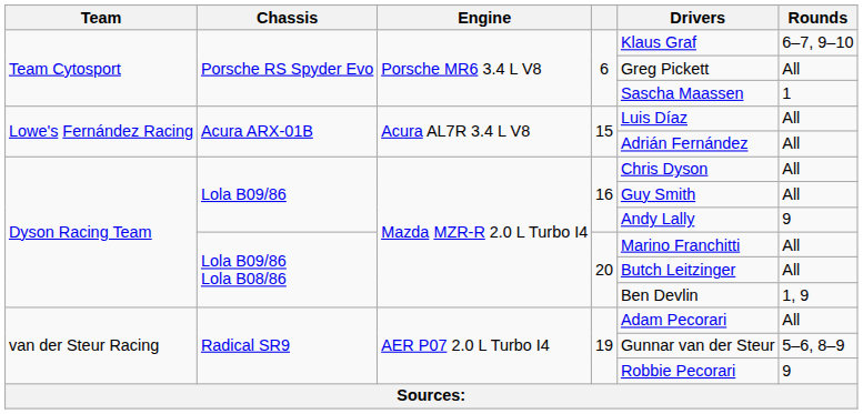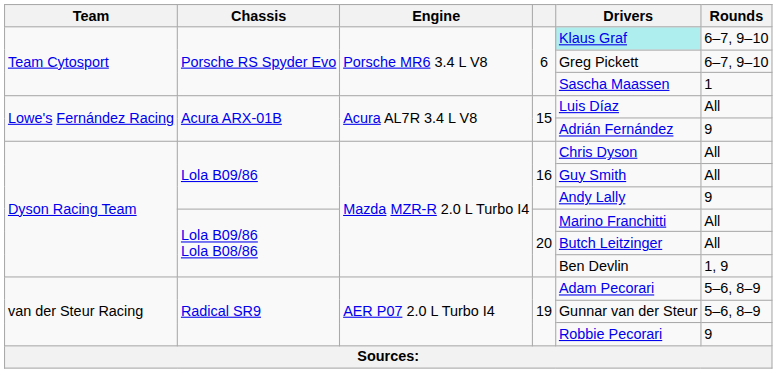row 2 | Drivers: no background -> paleturquoise background
row 3 | Rounds: All -> 6–7, 9–10
row 6 | Rounds: All -> 9
row 13 | Rounds: All -> 5–6, 8–9
